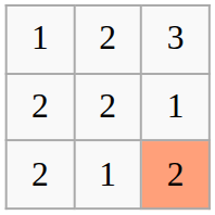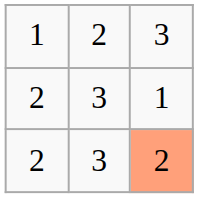row 2 | column 2: 2 -> 3
row 3 | column 2: 1 -> 3
